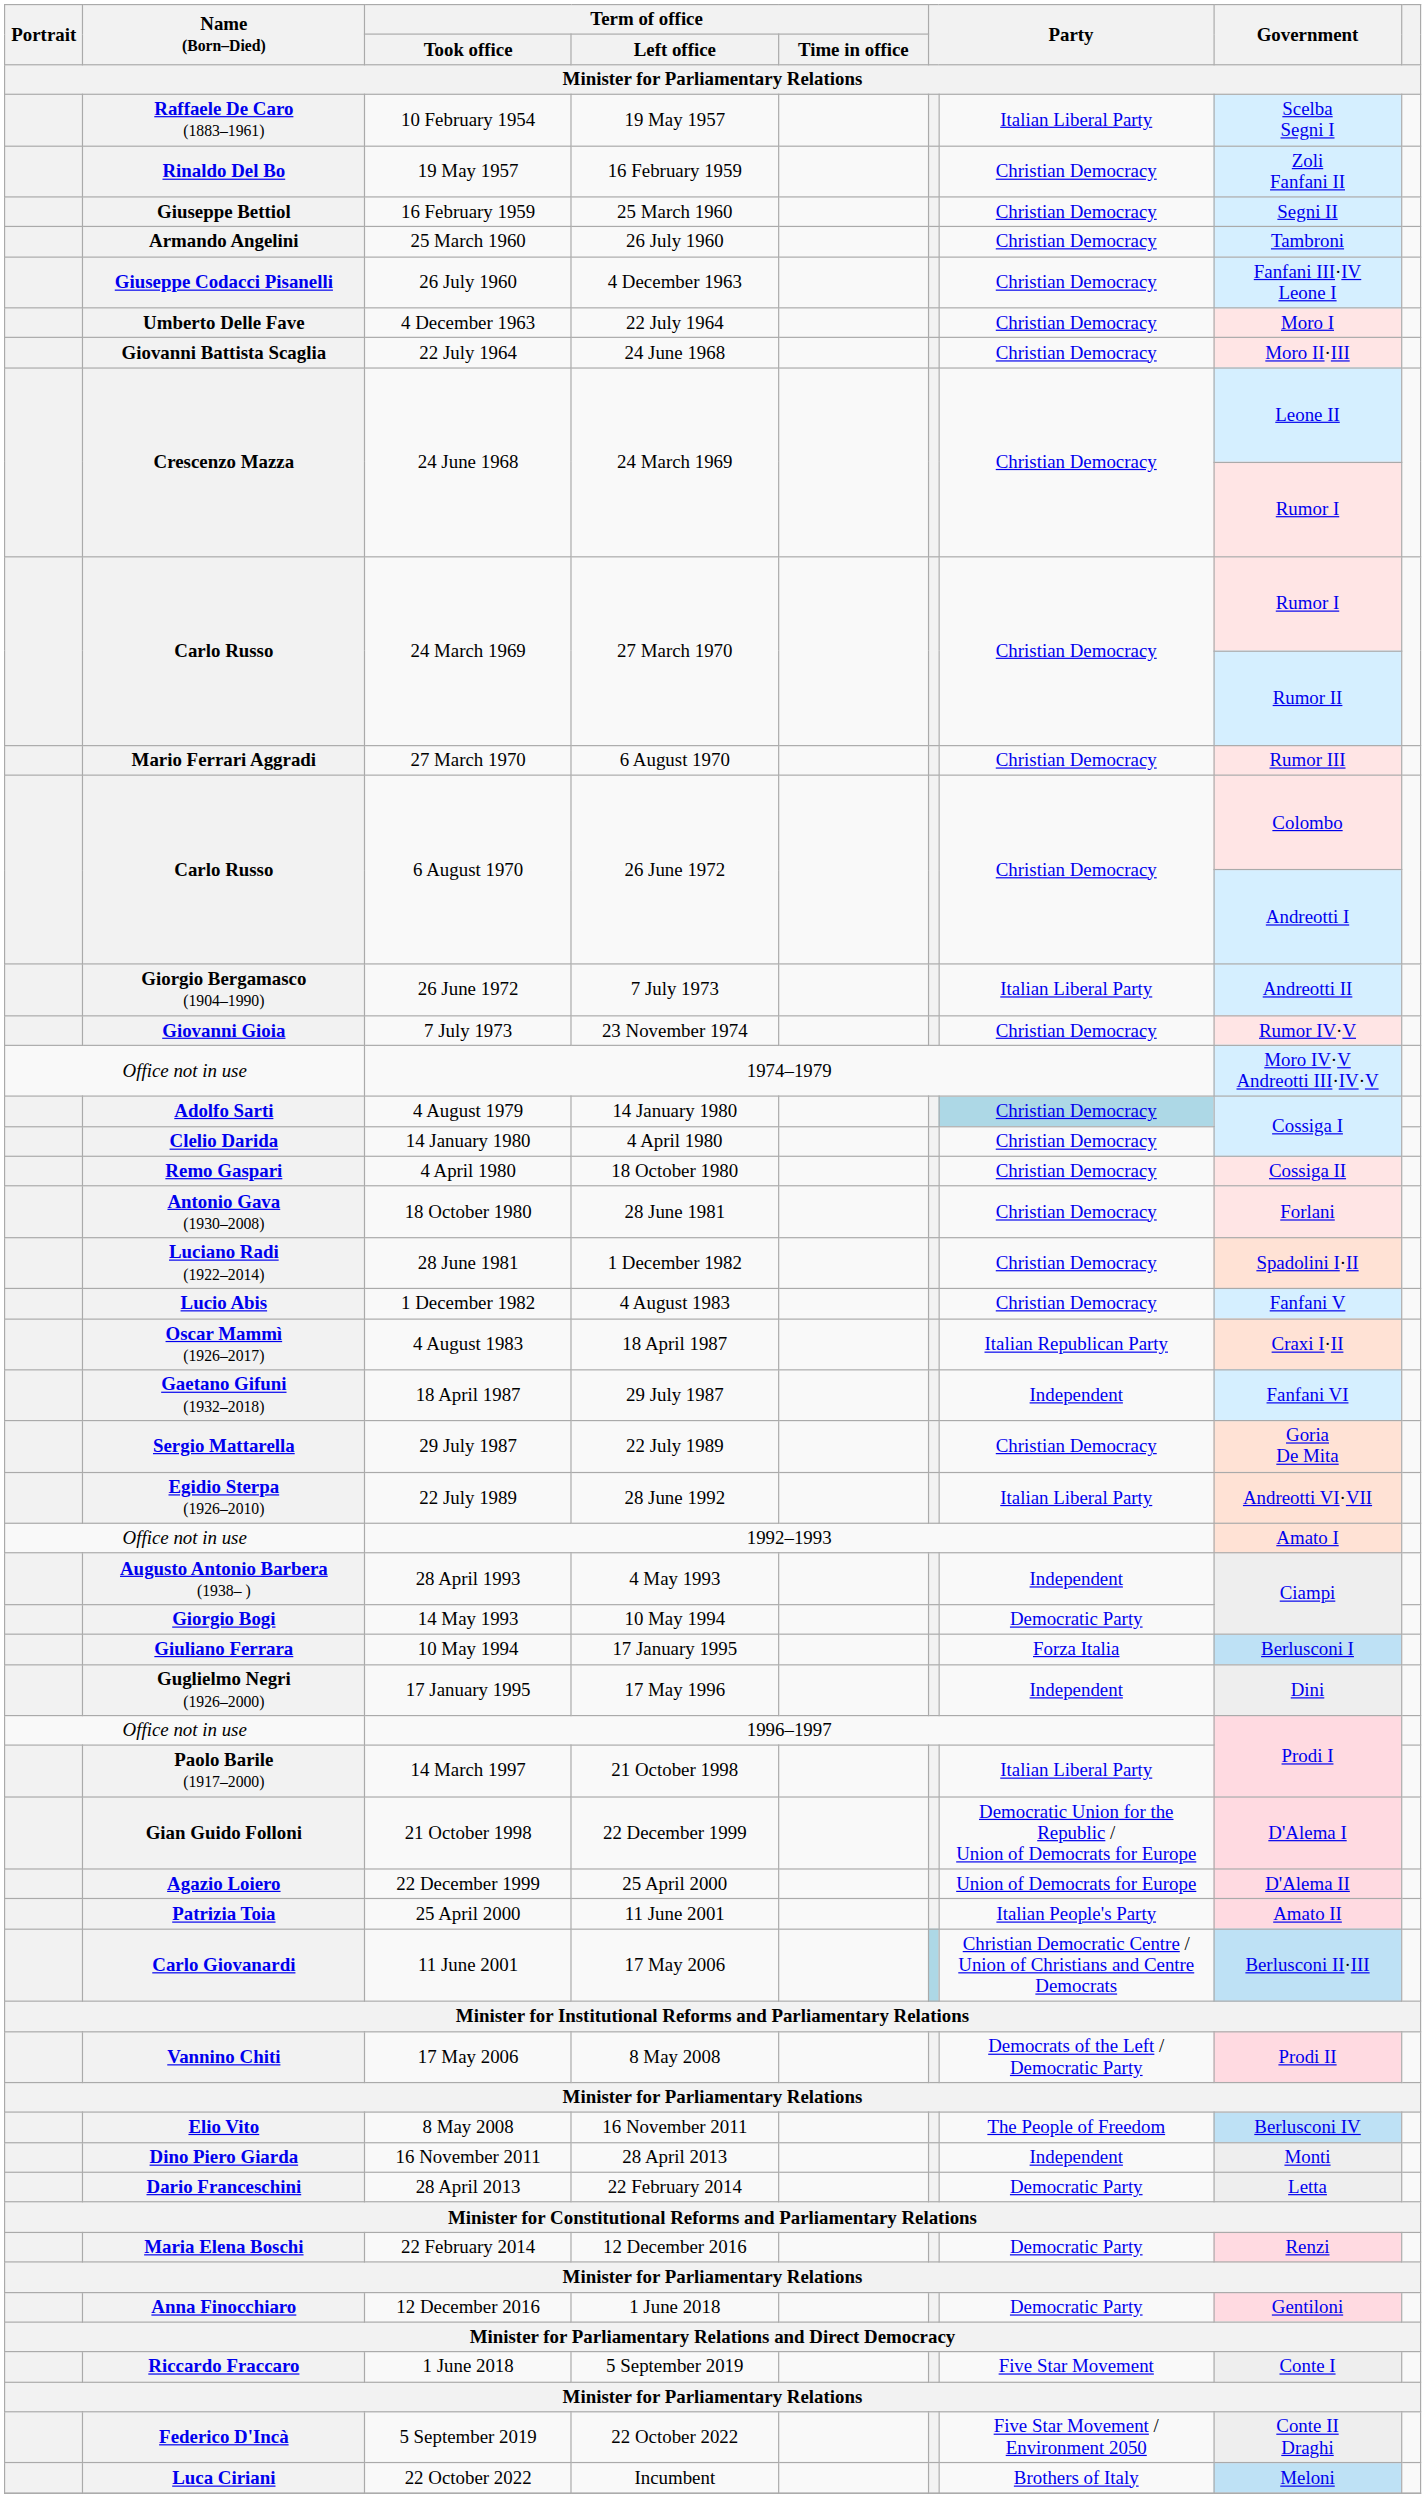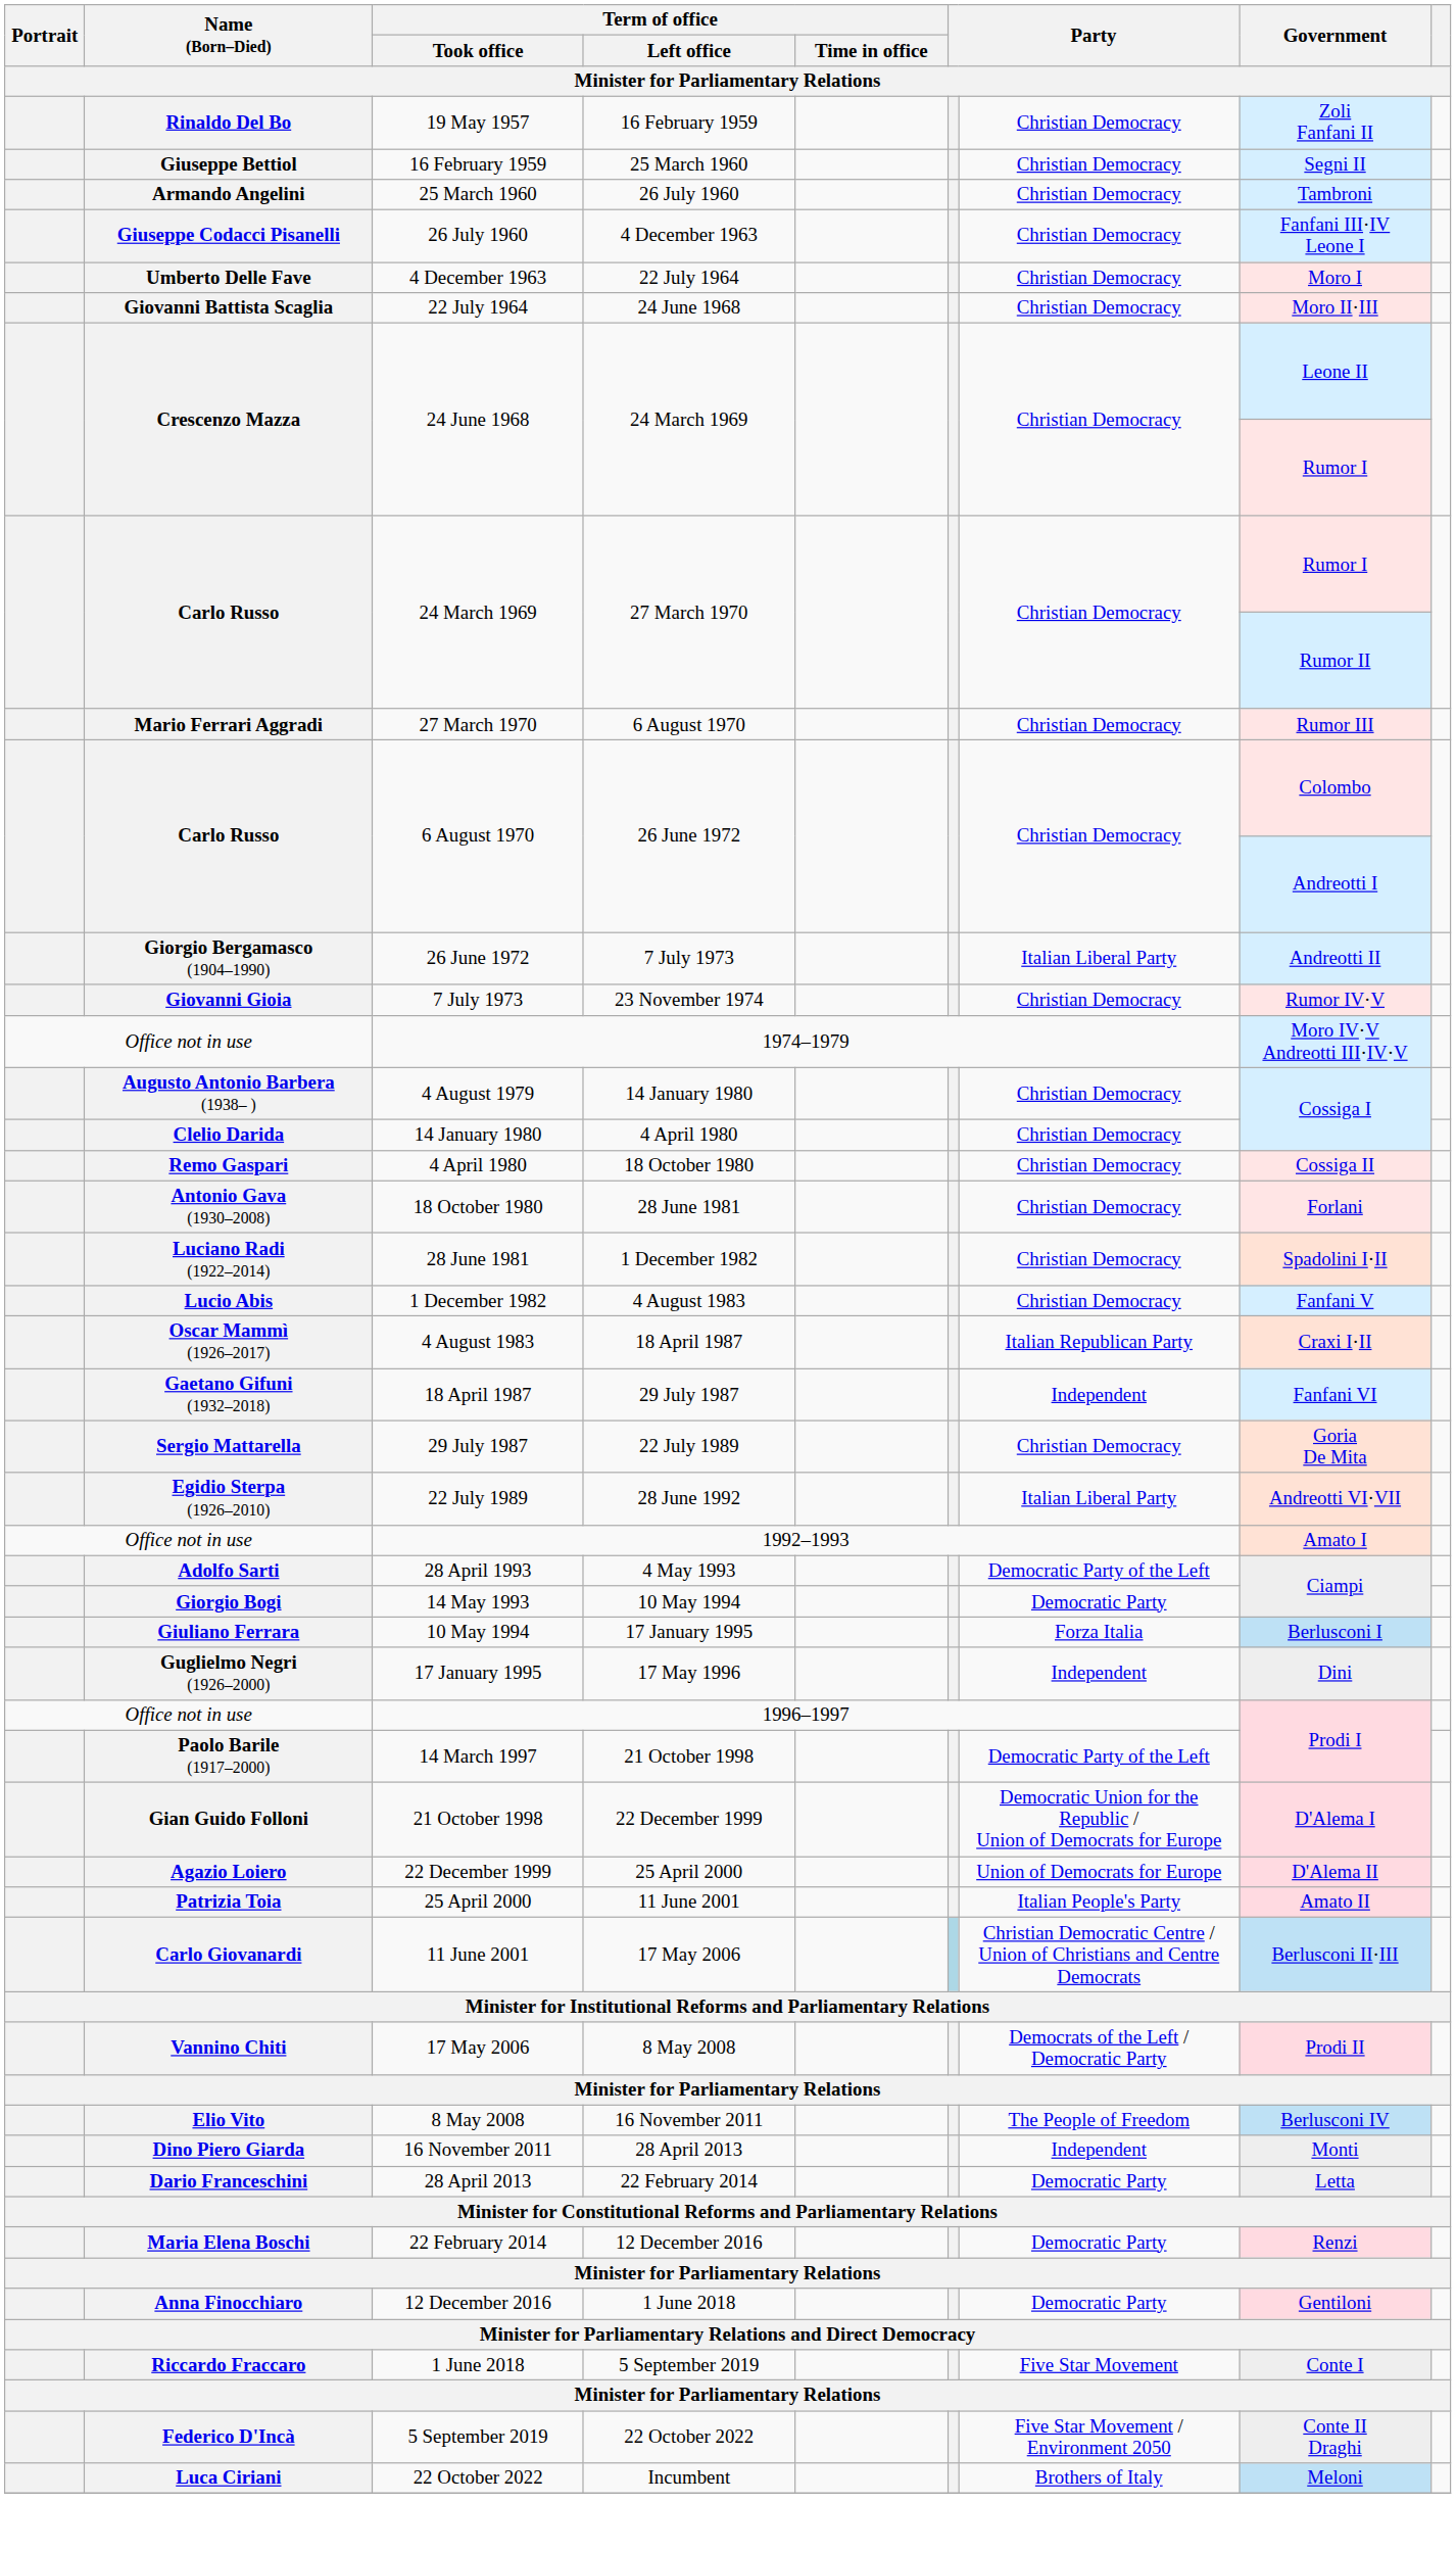- row: Raffaele De Caro (1883–1961) | 10 February 1954 | 19 May 1957 | Italian Liberal Party | Scelba Segni I
4 August 1979 | Name (Born–Died): Adolfo Sarti -> Augusto Antonio Barbera (1938– )
4 August 1979 | column 7: lightblue background -> no background
28 April 1993 | Name (Born–Died): Augusto Antonio Barbera (1938– ) -> Adolfo Sarti
28 April 1993 | column 7: Independent -> Democratic Party of the Left
14 March 1997 | column 7: Italian Liberal Party -> Democratic Party of the Left
